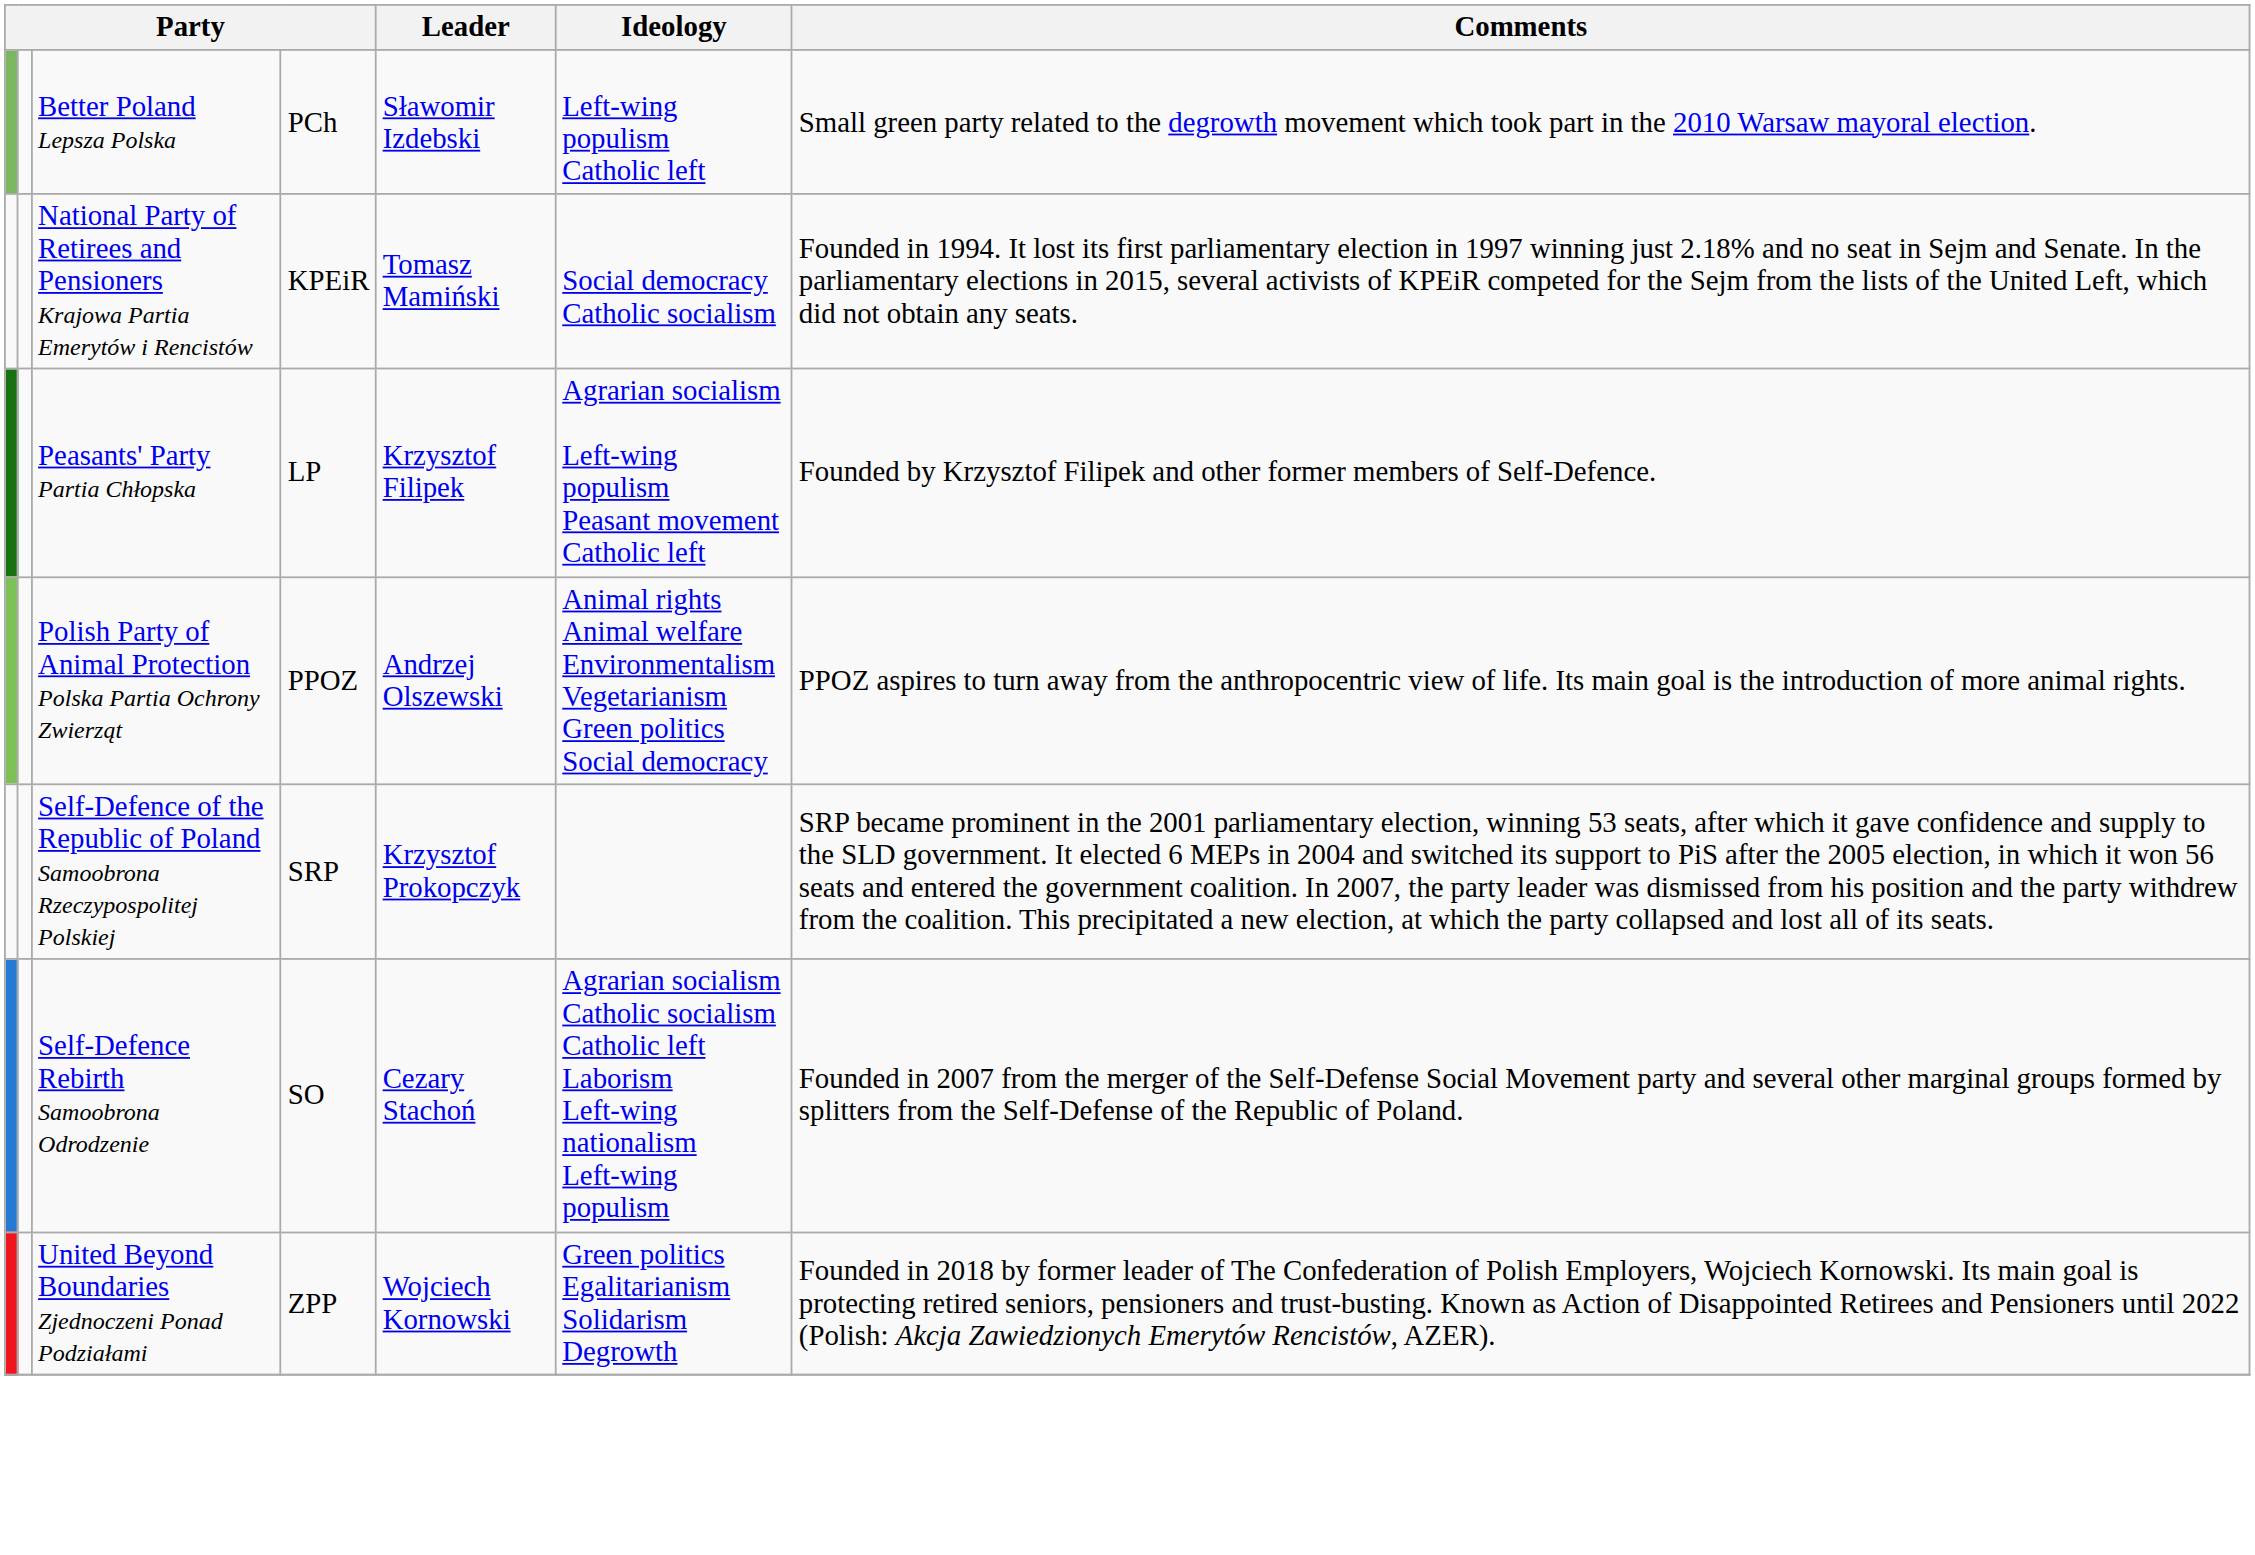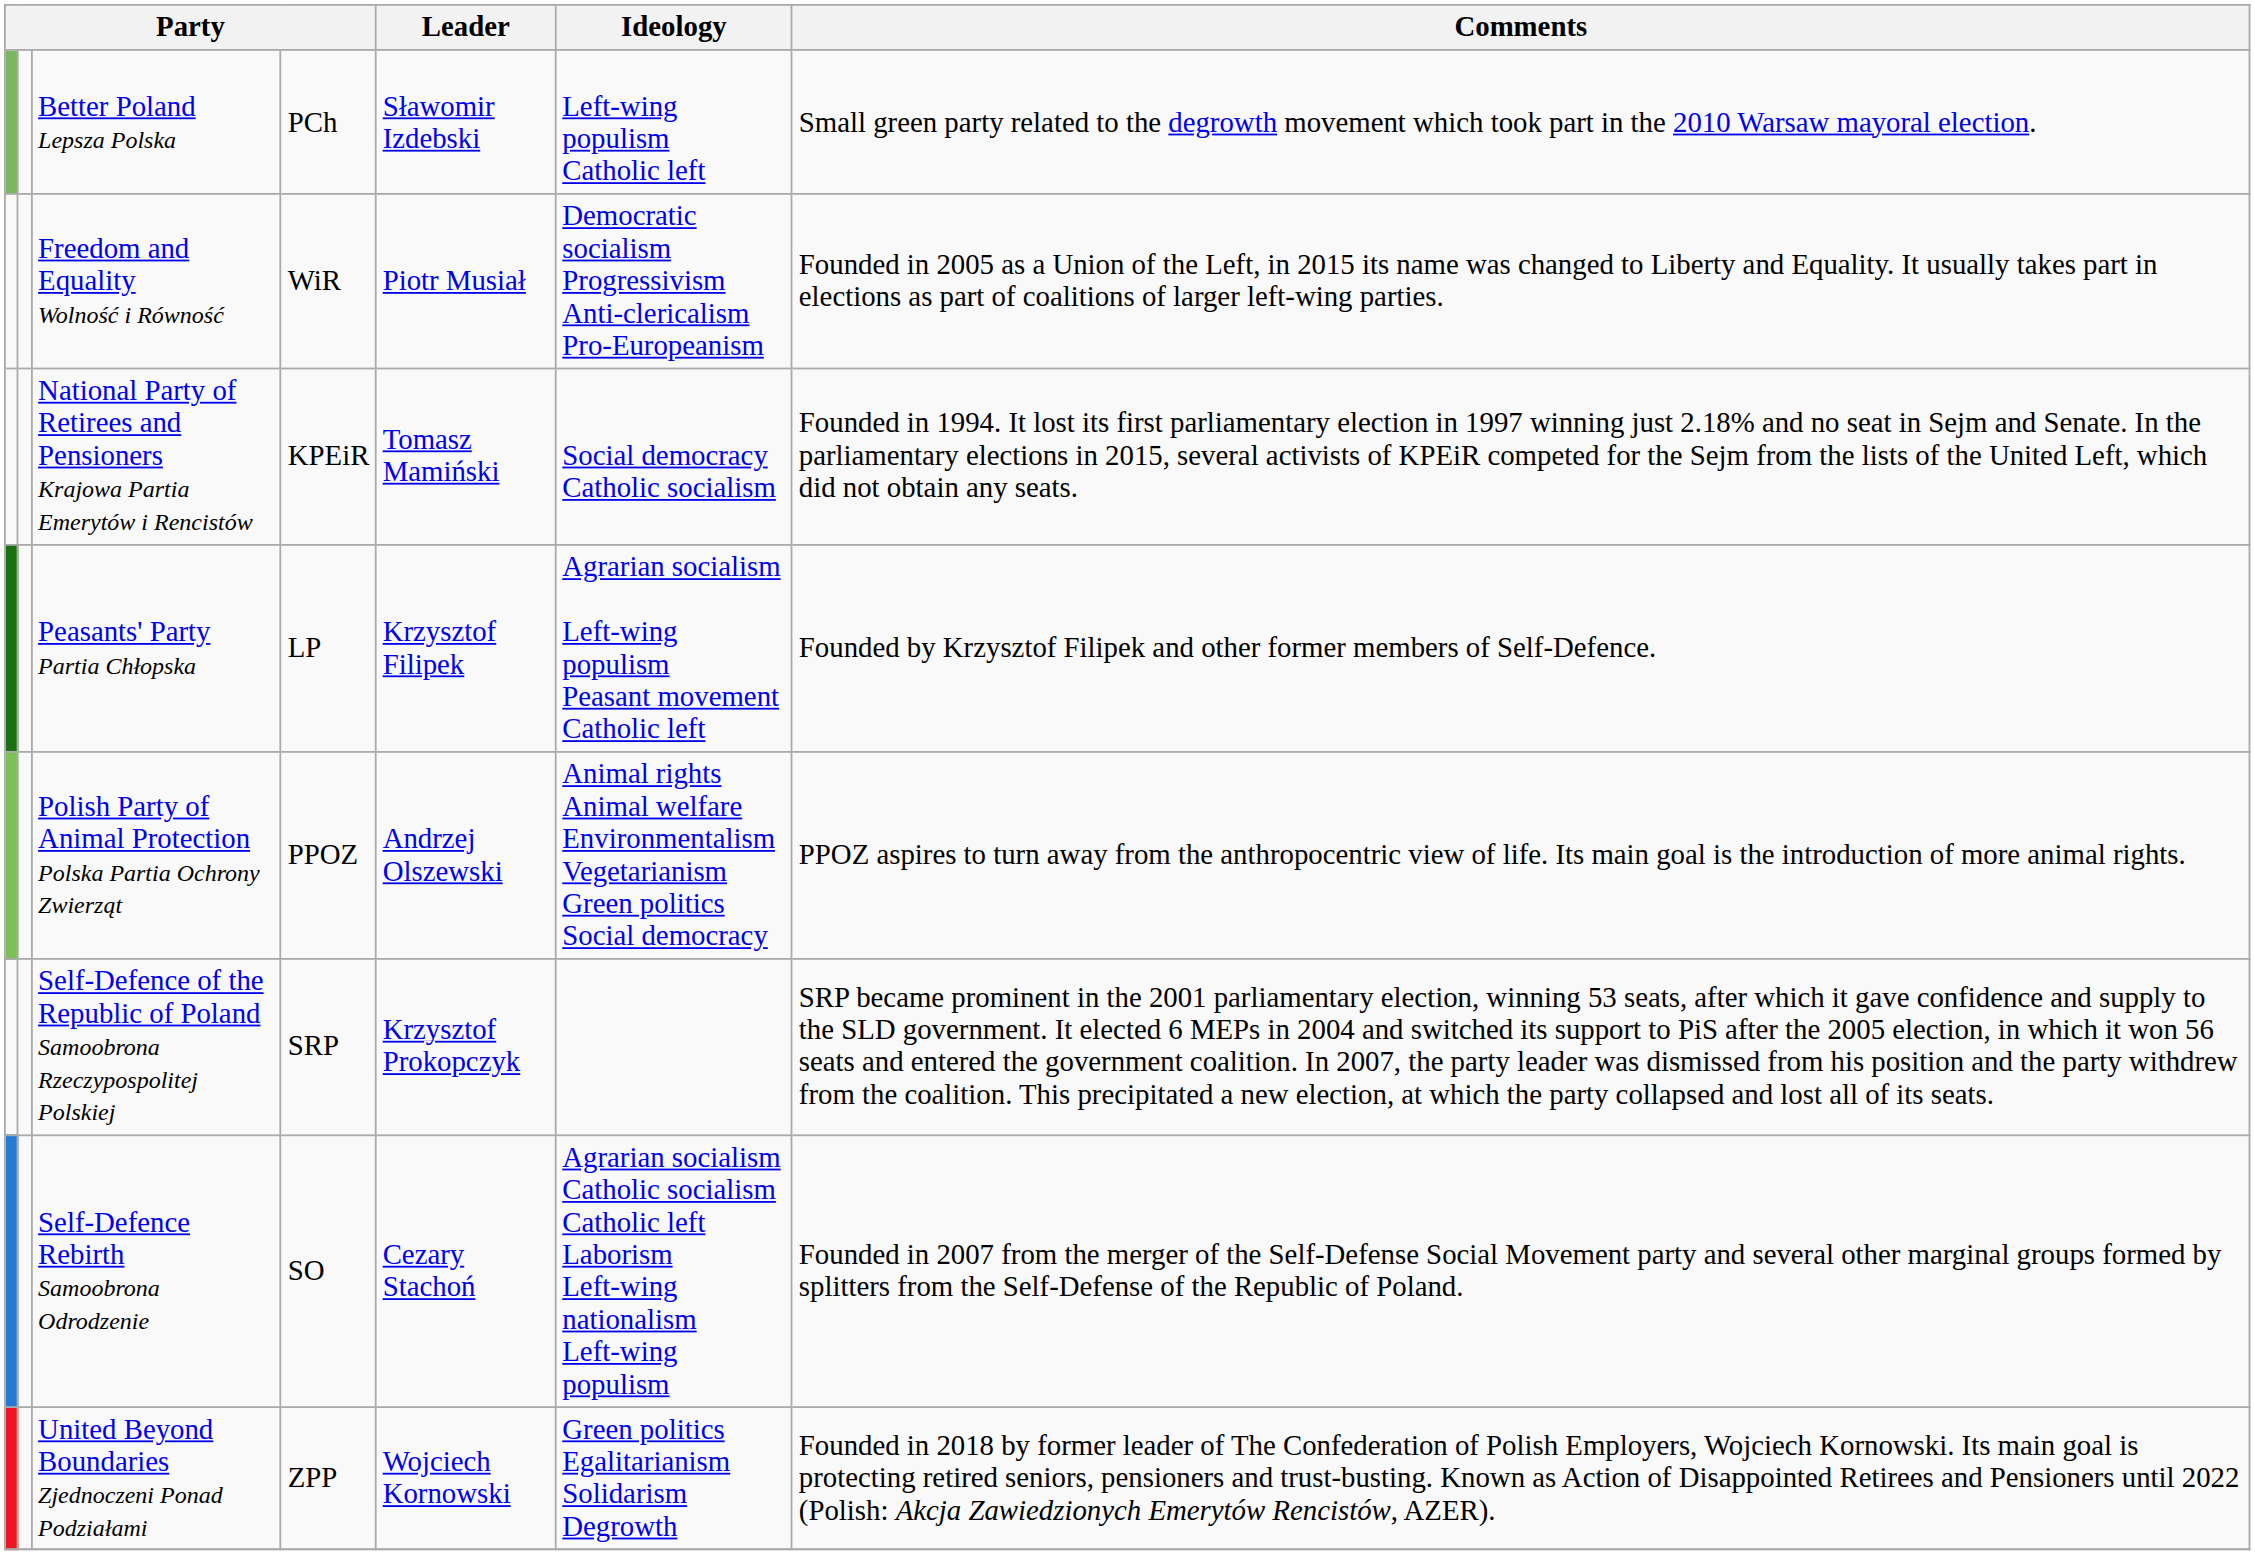+ row: Freedom and Equality Wolność i Równość | WiR | Piotr Musiał | Democratic socialism Progressivism Anti-clericalism Pro-Europeanism | Founded in 2005 as a Union of the Left, in 2015 its name was changed to Liberty and Equality. It usually takes part in elections as part of coalitions of larger left-wing parties.
